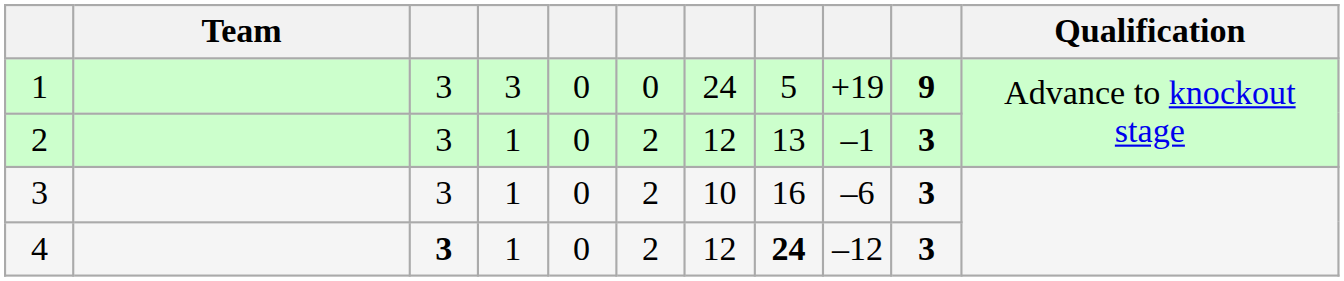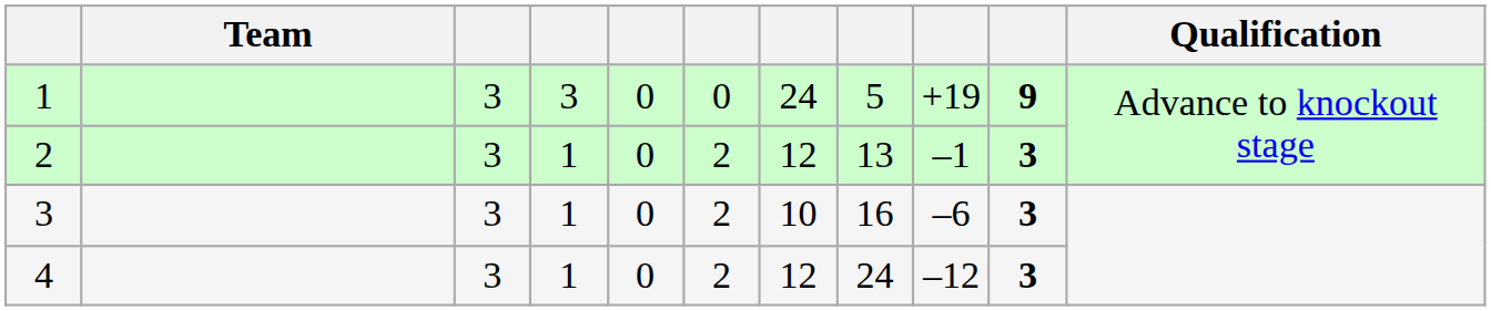4 | column 3: bold -> normal
4 | column 8: bold -> normal
